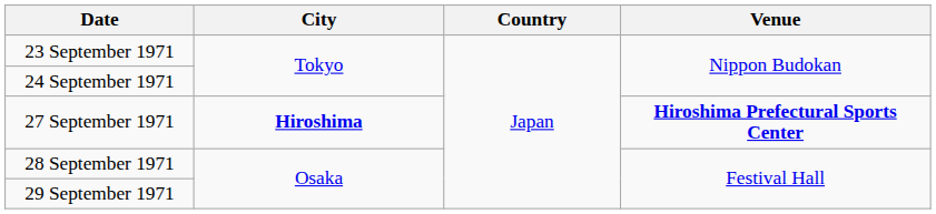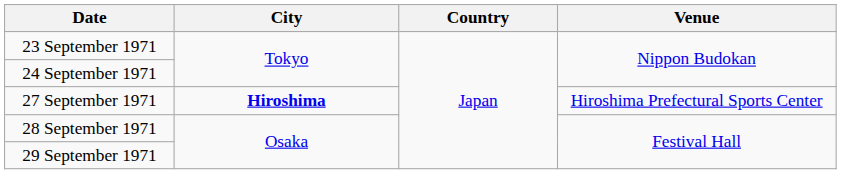27 September 1971 | Venue: bold -> normal
